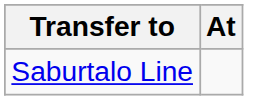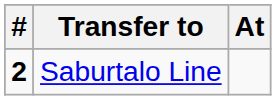+ column: # | 2
